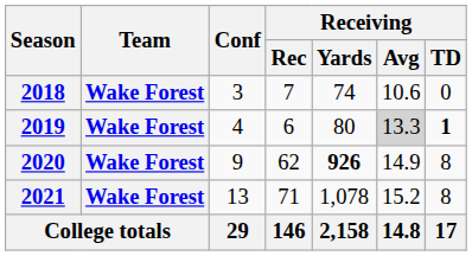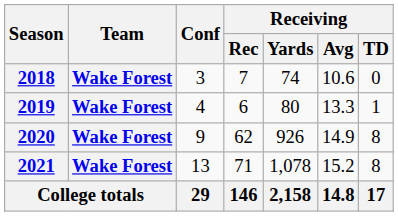2019 | Receiving / Avg: lightgrey background -> no background
2019 | Receiving / TD: bold -> normal
2020 | Receiving / Yards: bold -> normal
